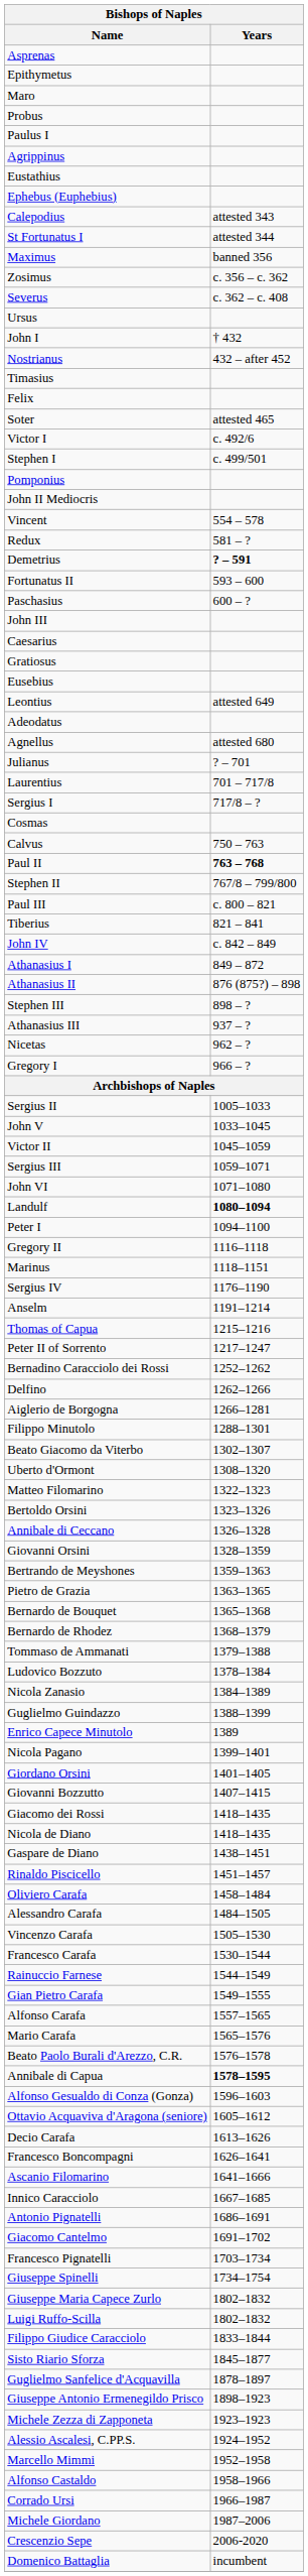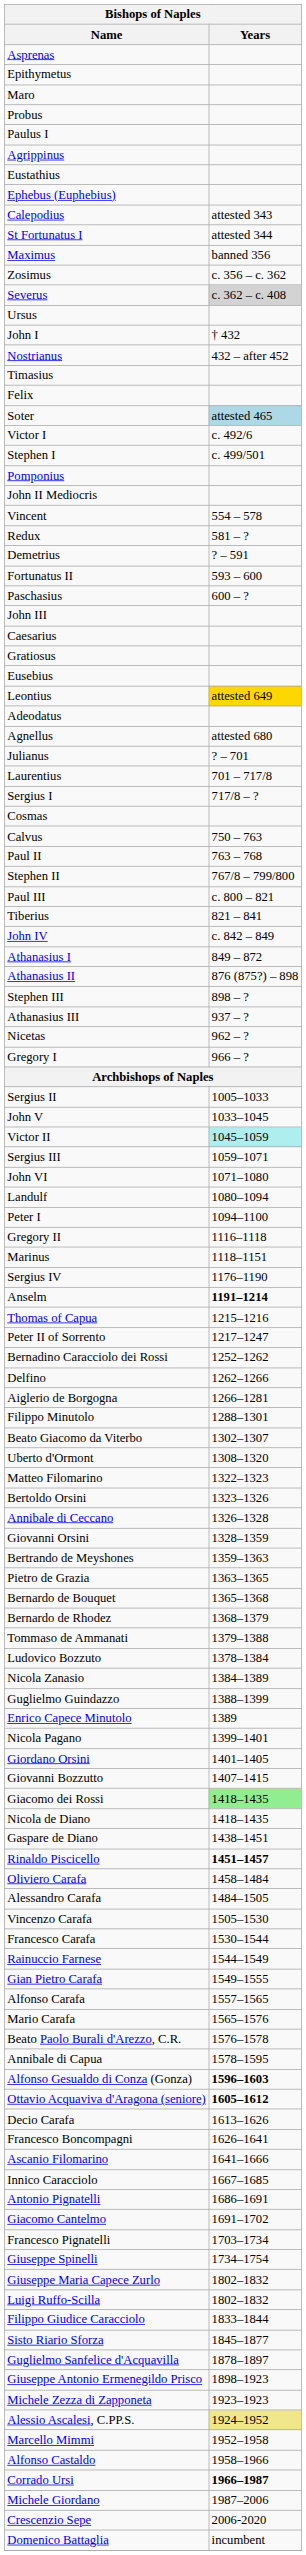Severus | Years: no background -> lightgrey background
Soter | Years: no background -> lightblue background
Demetrius | Years: bold -> normal
Leontius | Years: no background -> gold background
Paul II | Years: bold -> normal
Victor II | Years: no background -> paleturquoise background
Landulf | Years: bold -> normal
Anselm | Years: normal -> bold
Giacomo dei Rossi | Years: no background -> lightgreen background
Rinaldo Piscicello | Years: normal -> bold
Annibale di Capua | Years: bold -> normal
Alfonso Gesualdo di Conza (Gonza) | Years: normal -> bold
Ottavio Acquaviva d'Aragona (seniore) | Years: normal -> bold
Alessio Ascalesi, C.PP.S. | Years: no background -> khaki background
Corrado Ursi | Years: normal -> bold
